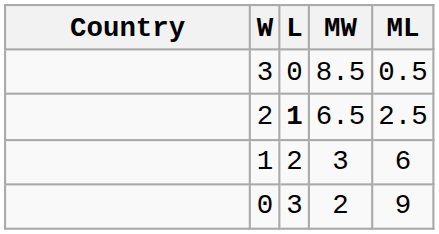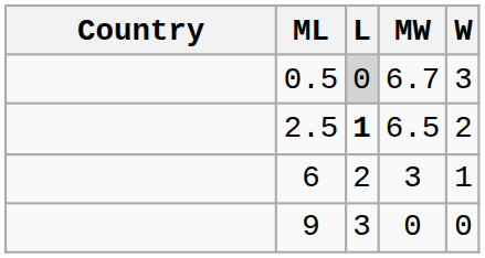columns swapped: W <-> ML
row 2 | L: no background -> lightgrey background
row 2 | MW: 8.5 -> 6.7
row 5 | MW: 2 -> 0
